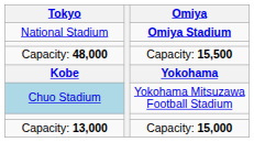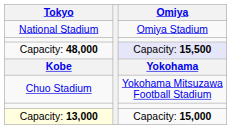National Stadium | Omiya: bold -> normal
Capacity: 48,000 | Omiya: no background -> lavender background
Chuo Stadium | Tokyo: lightblue background -> no background
Capacity: 13,000 | Tokyo: no background -> lightyellow background
